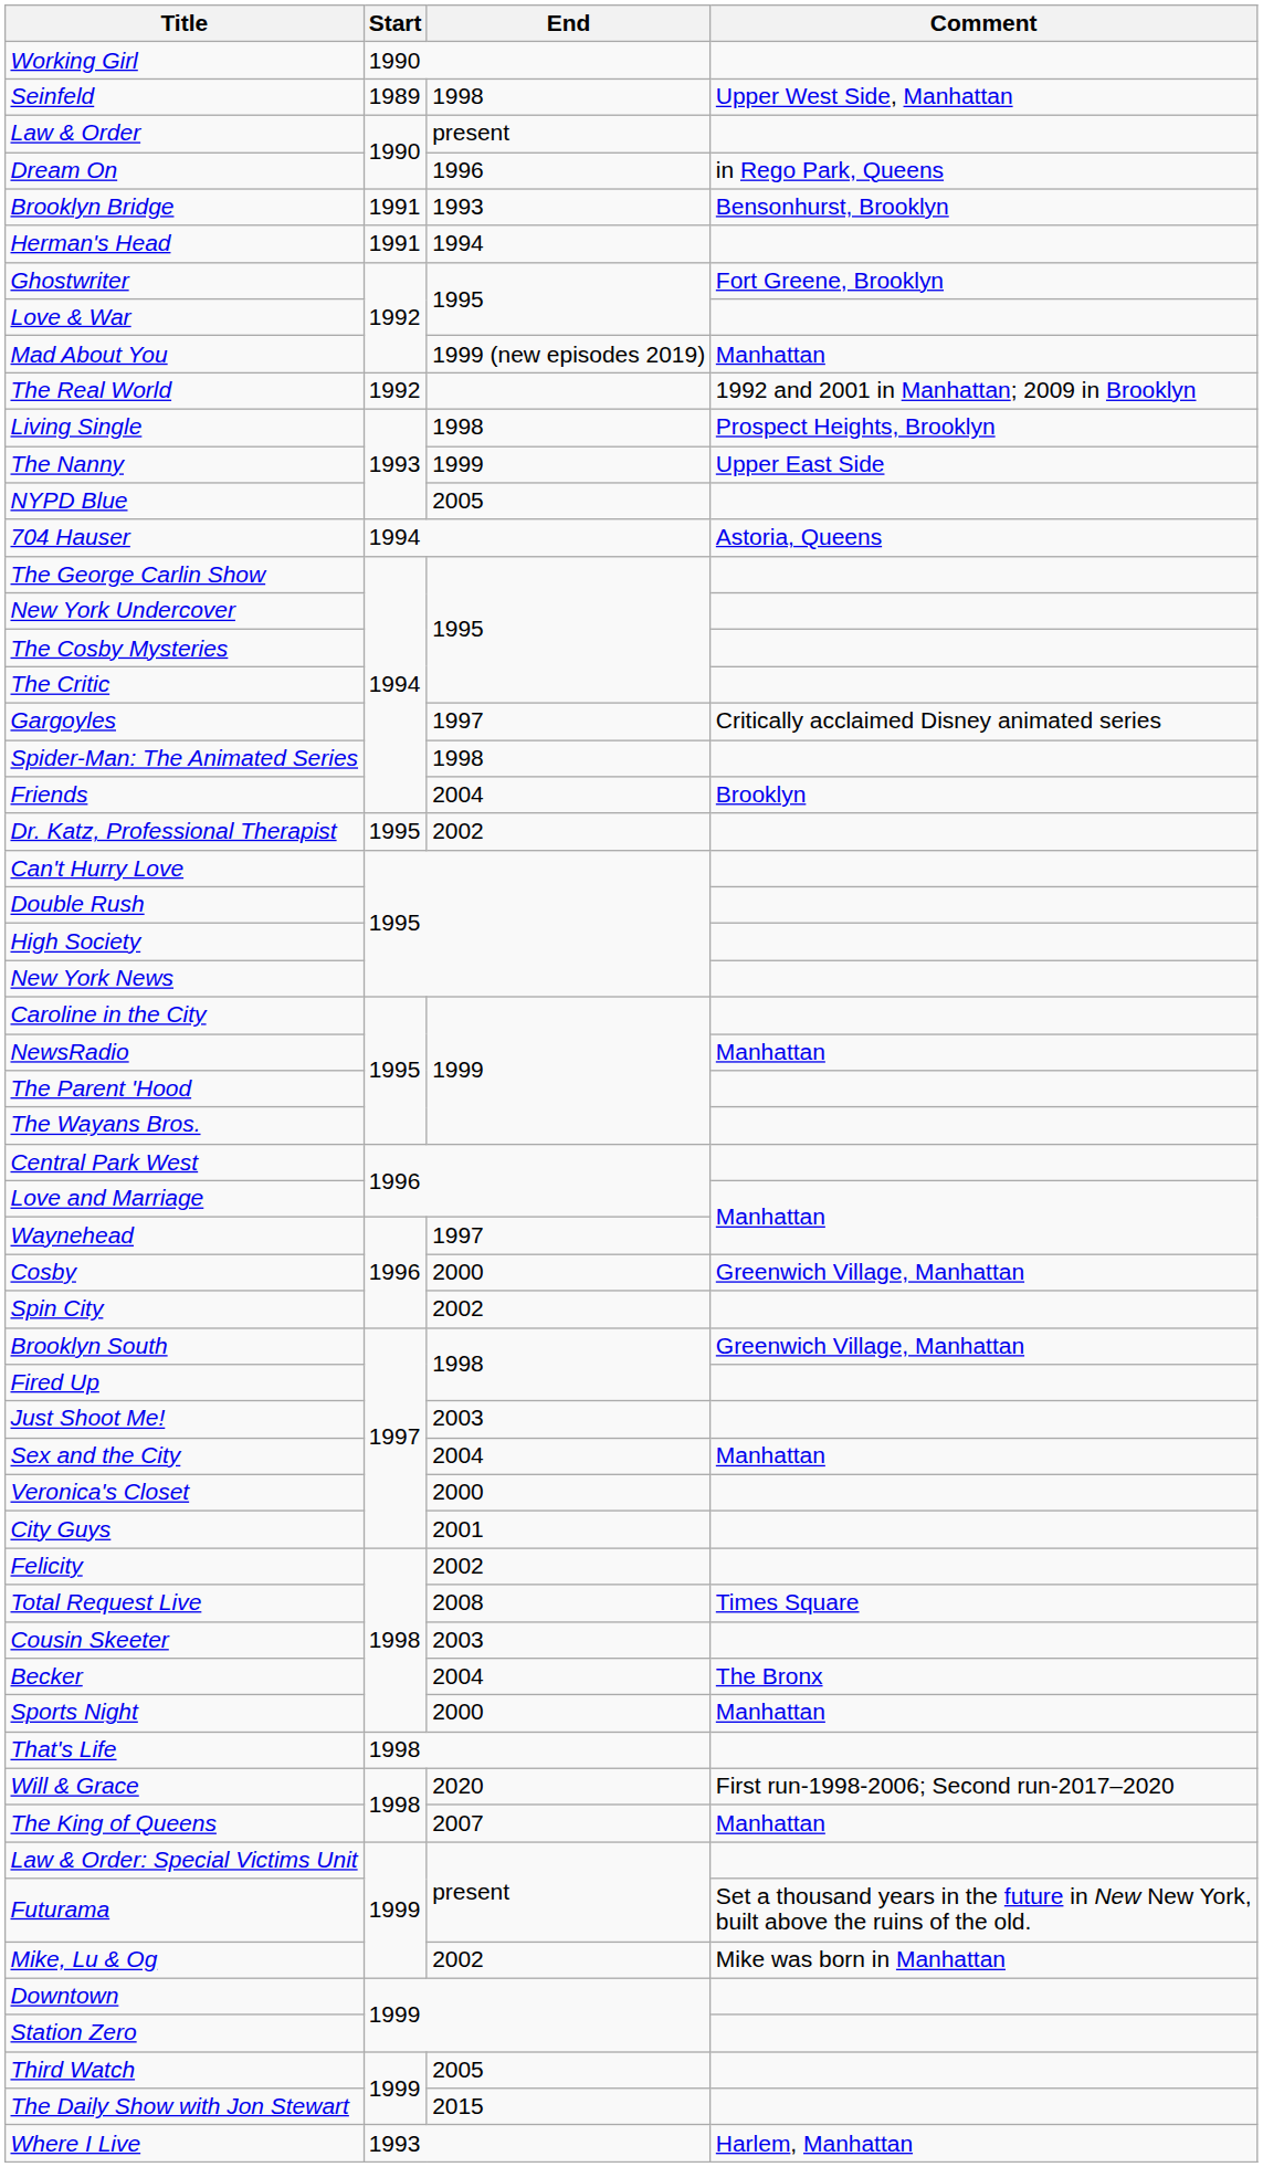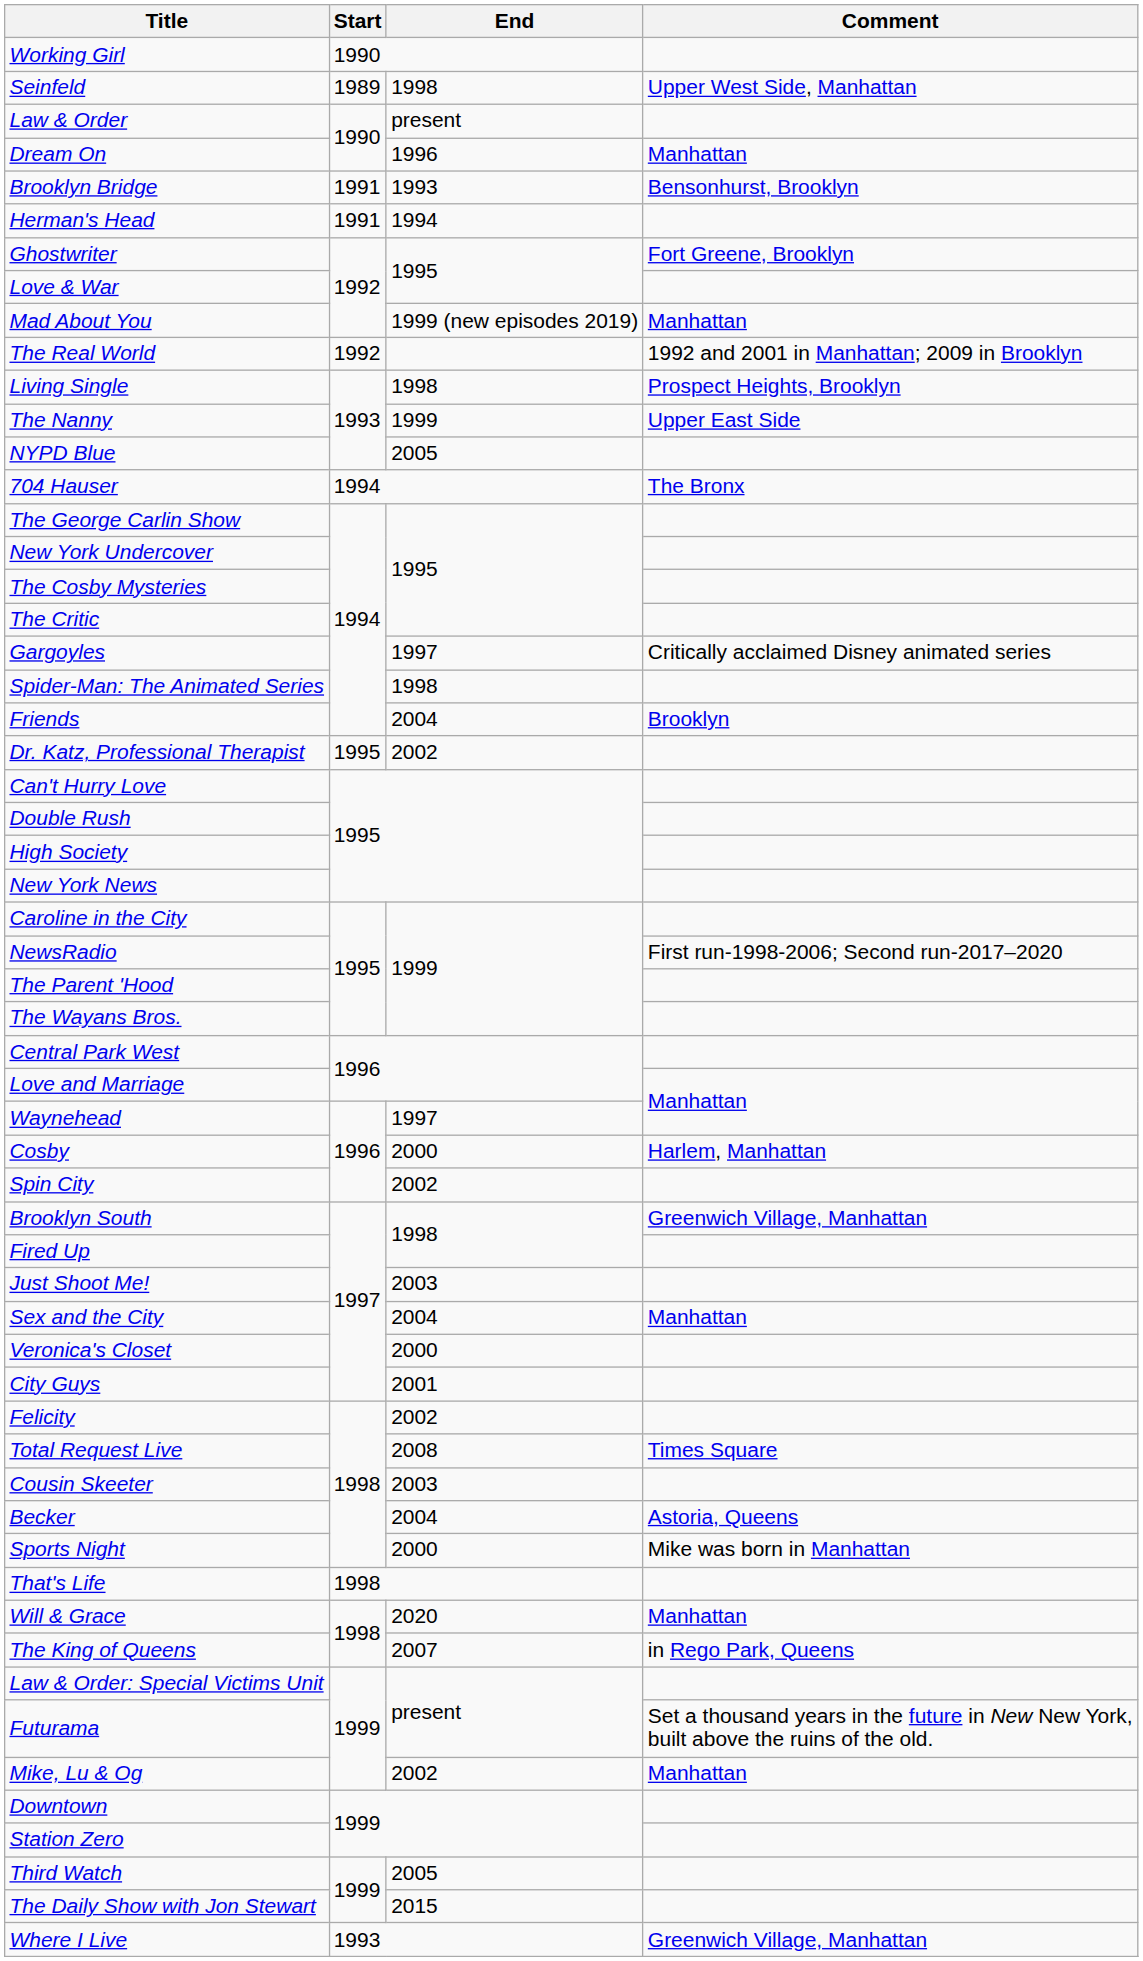Dream On | Comment: in Rego Park, Queens -> Manhattan
704 Hauser | Comment: Astoria, Queens -> The Bronx
NewsRadio | Comment: Manhattan -> First run-1998-2006; Second run-2017–2020
Cosby | Comment: Greenwich Village, Manhattan -> Harlem, Manhattan
Becker | Comment: The Bronx -> Astoria, Queens
Sports Night | Comment: Manhattan -> Mike was born in Manhattan
Will & Grace | Comment: First run-1998-2006; Second run-2017–2020 -> Manhattan
The King of Queens | Comment: Manhattan -> in Rego Park, Queens
Mike, Lu & Og | Comment: Mike was born in Manhattan -> Manhattan
Where I Live | Comment: Harlem, Manhattan -> Greenwich Village, Manhattan
